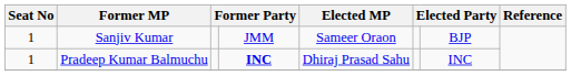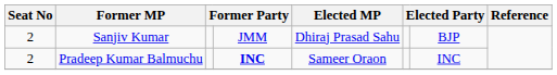Sanjiv Kumar | Seat No: 1 -> 2
Sanjiv Kumar | Elected MP: Sameer Oraon -> Dhiraj Prasad Sahu
Pradeep Kumar Balmuchu | Seat No: 1 -> 2
Pradeep Kumar Balmuchu | Elected MP: Dhiraj Prasad Sahu -> Sameer Oraon
